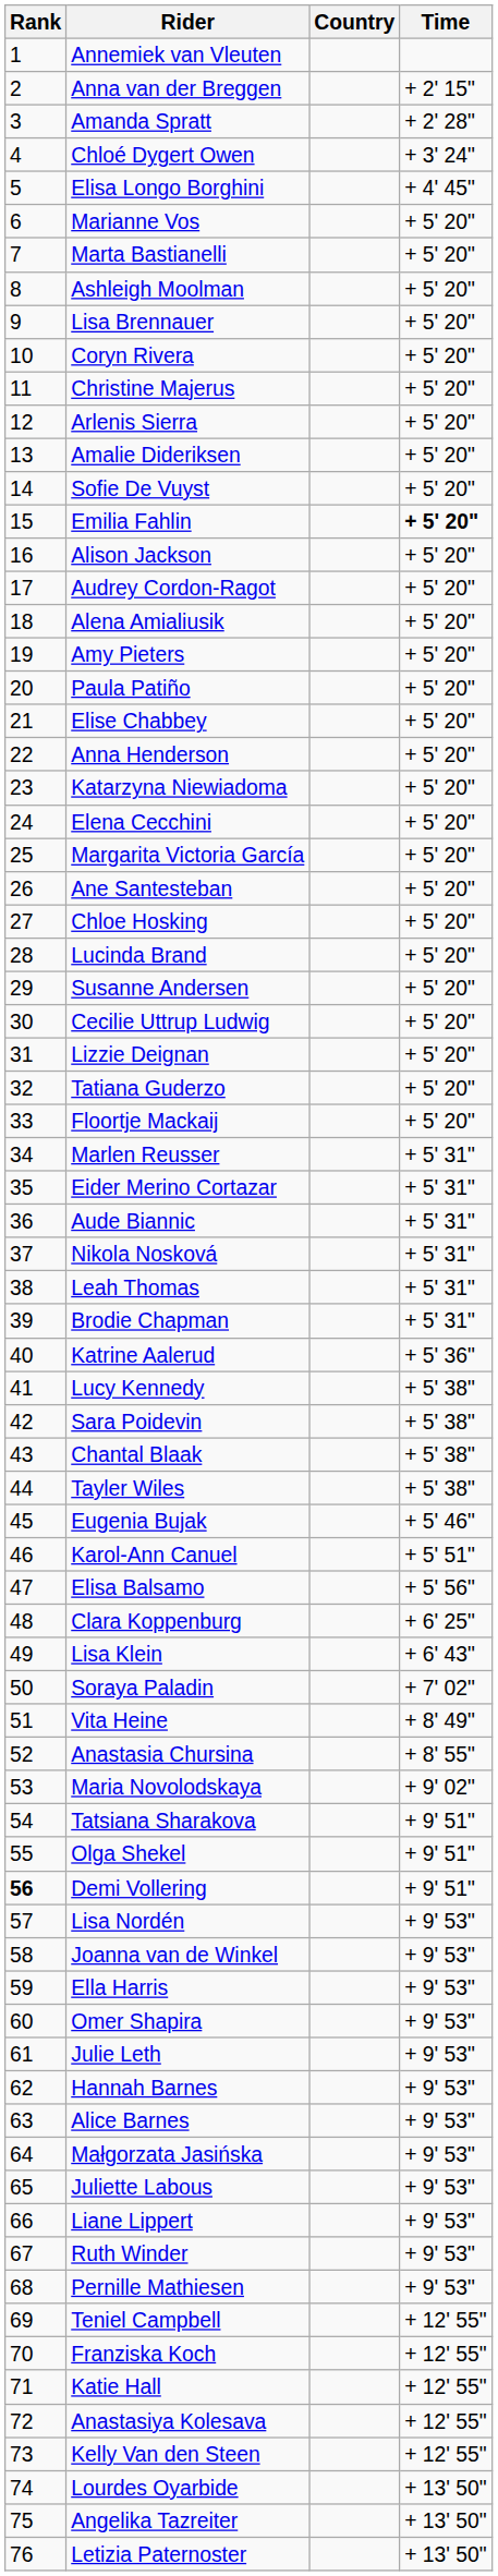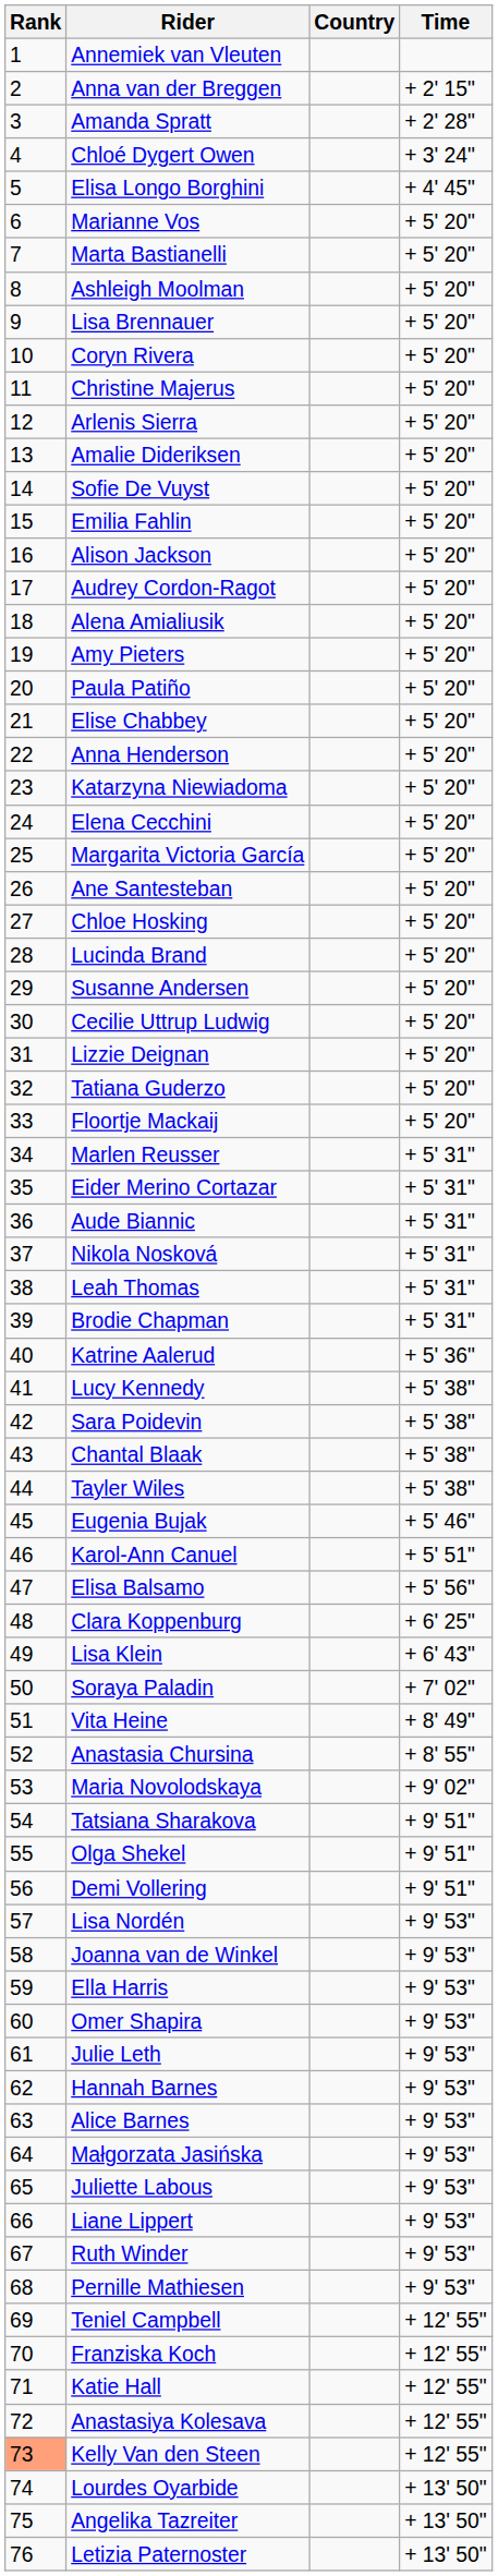Emilia Fahlin | Time: bold -> normal
Demi Vollering | Rank: bold -> normal
Kelly Van den Steen | Rank: no background -> lightsalmon background
